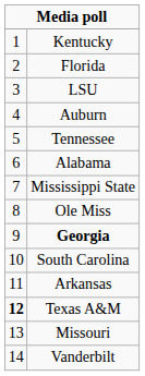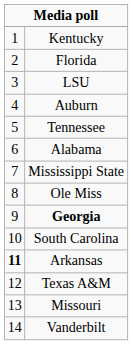Arkansas | column 1: normal -> bold
Texas A&M | column 1: bold -> normal
